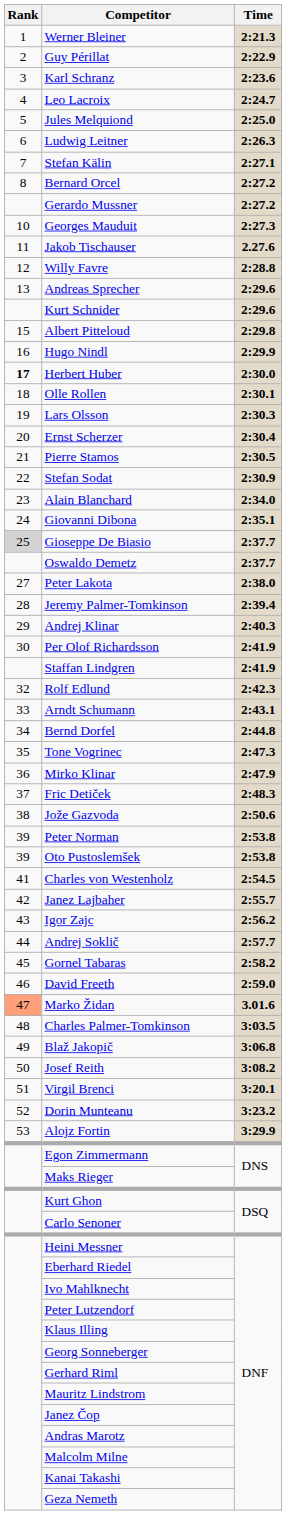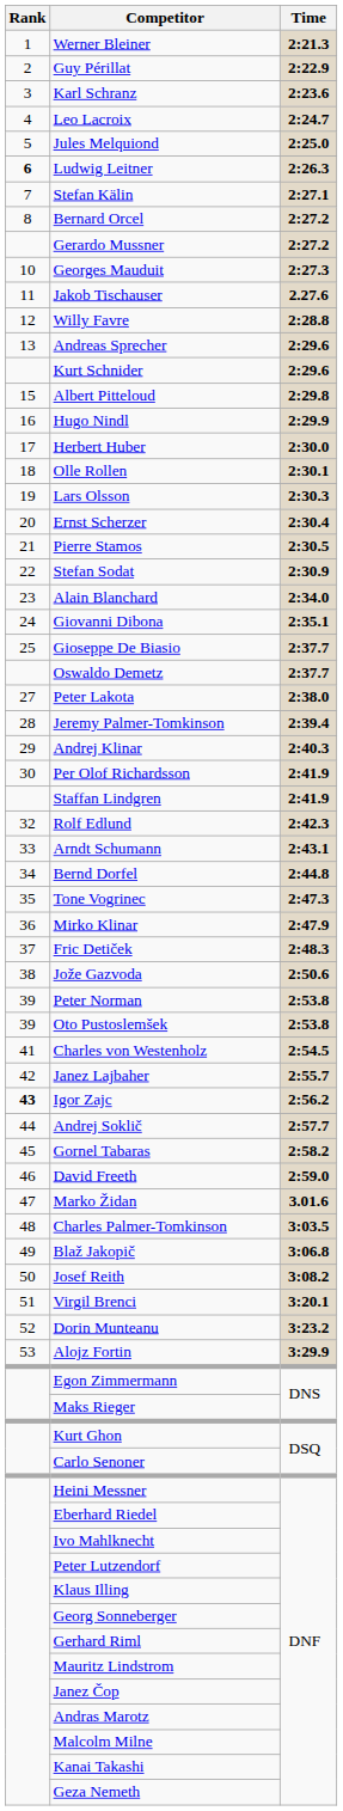Ludwig Leitner | Rank: normal -> bold
Herbert Huber | Rank: bold -> normal
Gioseppe De Biasio | Rank: lightgrey background -> no background
Igor Zajc | Rank: normal -> bold
Marko Židan | Rank: lightsalmon background -> no background
